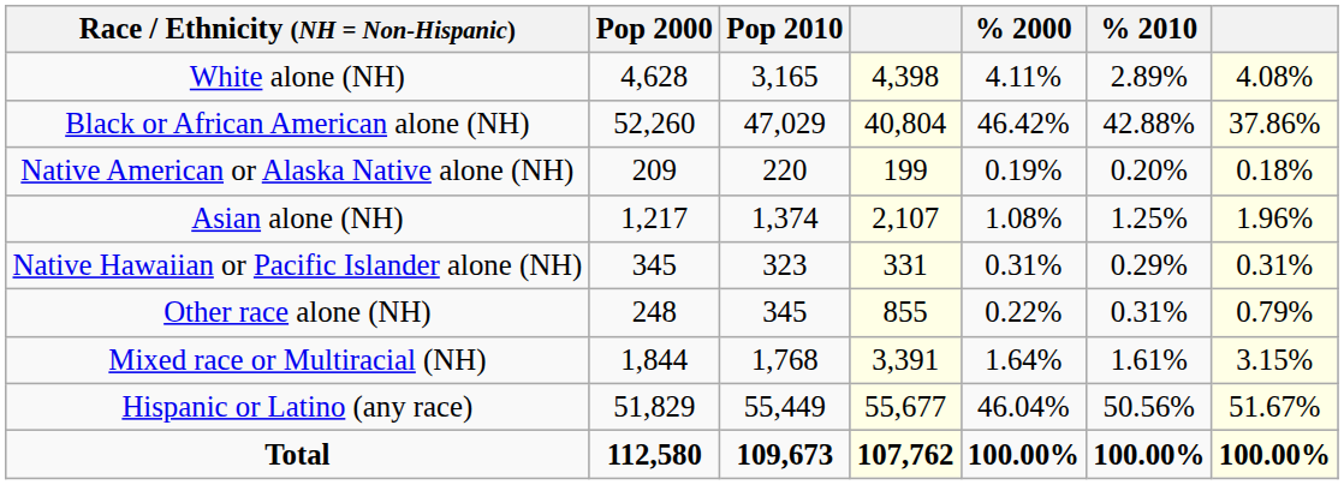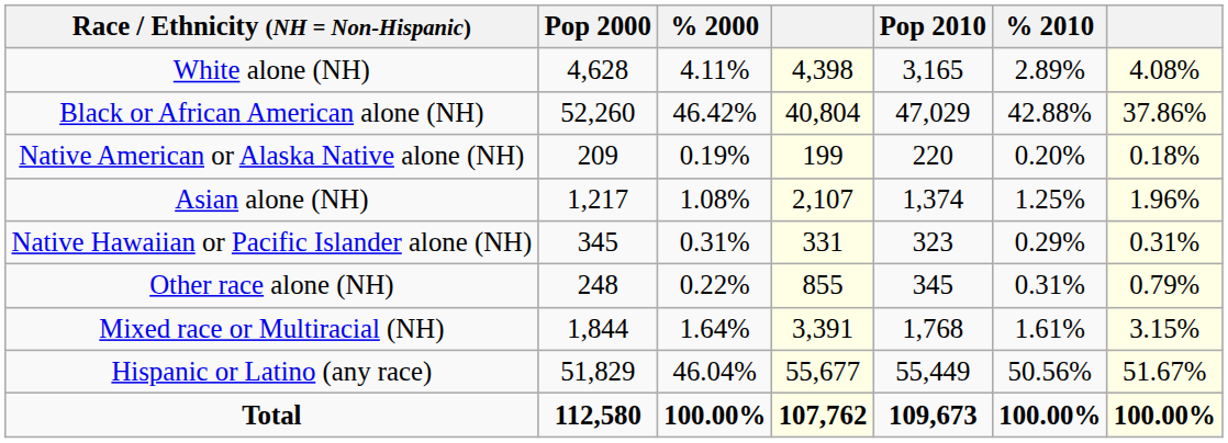columns swapped: Pop 2010 <-> % 2000
